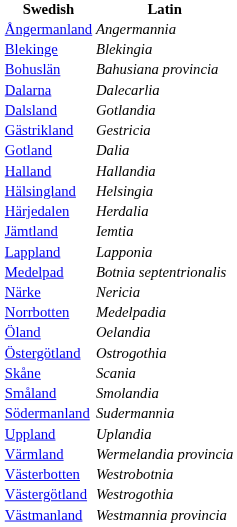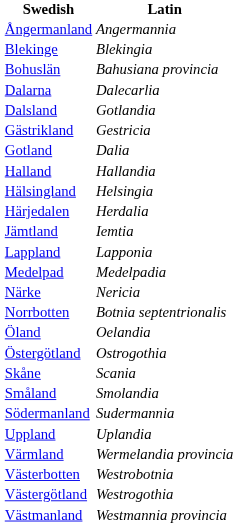Medelpad | Latin: Botnia septentrionalis -> Medelpadia
Norrbotten | Latin: Medelpadia -> Botnia septentrionalis
